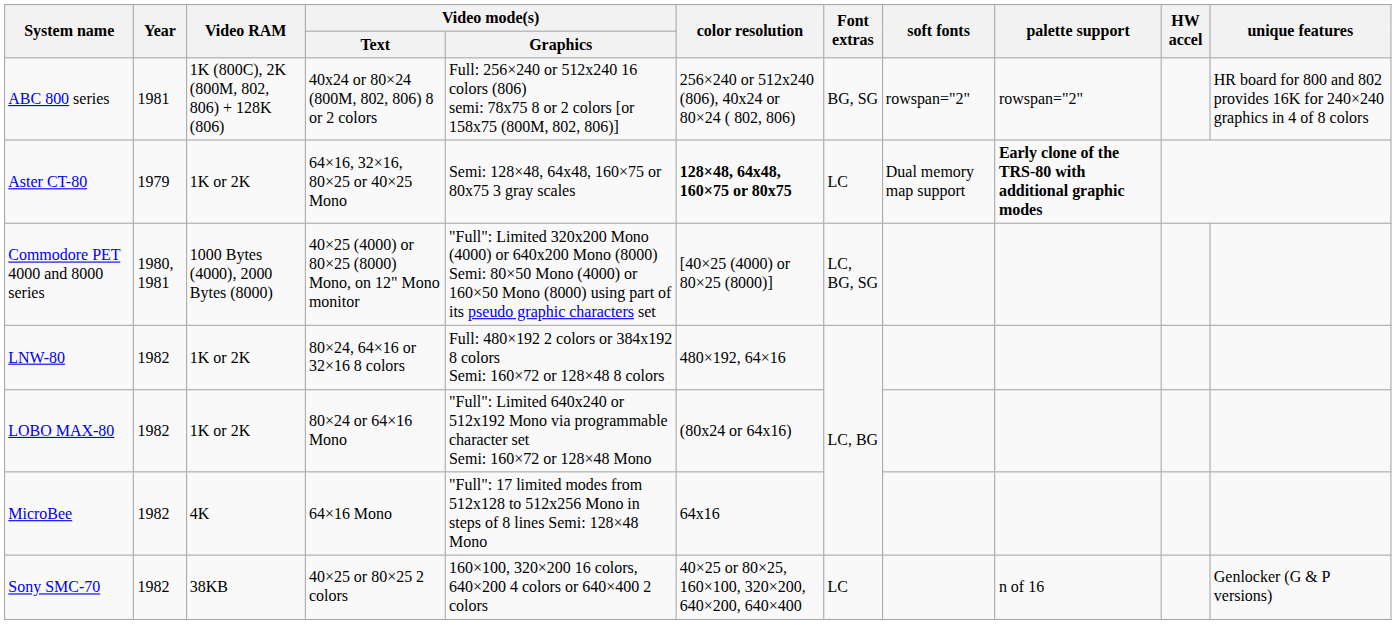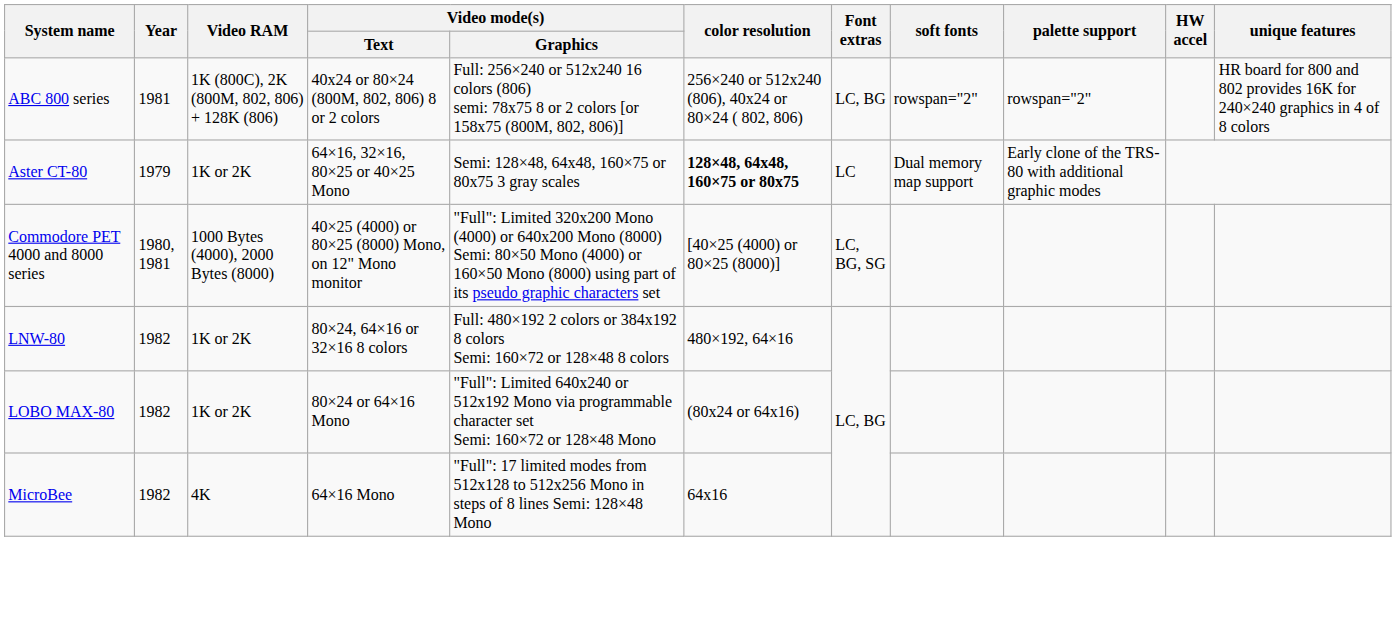ABC 800 series | Font extras: BG, SG -> LC, BG
Aster CT-80 | palette support: bold -> normal
- row: Sony SMC-70 | 1982 | 38KB | 40×25 or 80×25 2 colors | 160×100, 320×200 16 colors, 640×200 4 colors or 640×400 2 colors | 40×25 or 80×25, 160×100, 320×200, 640×200, 640×400 | LC | n of 16 | Genlocker (G & P versions)
